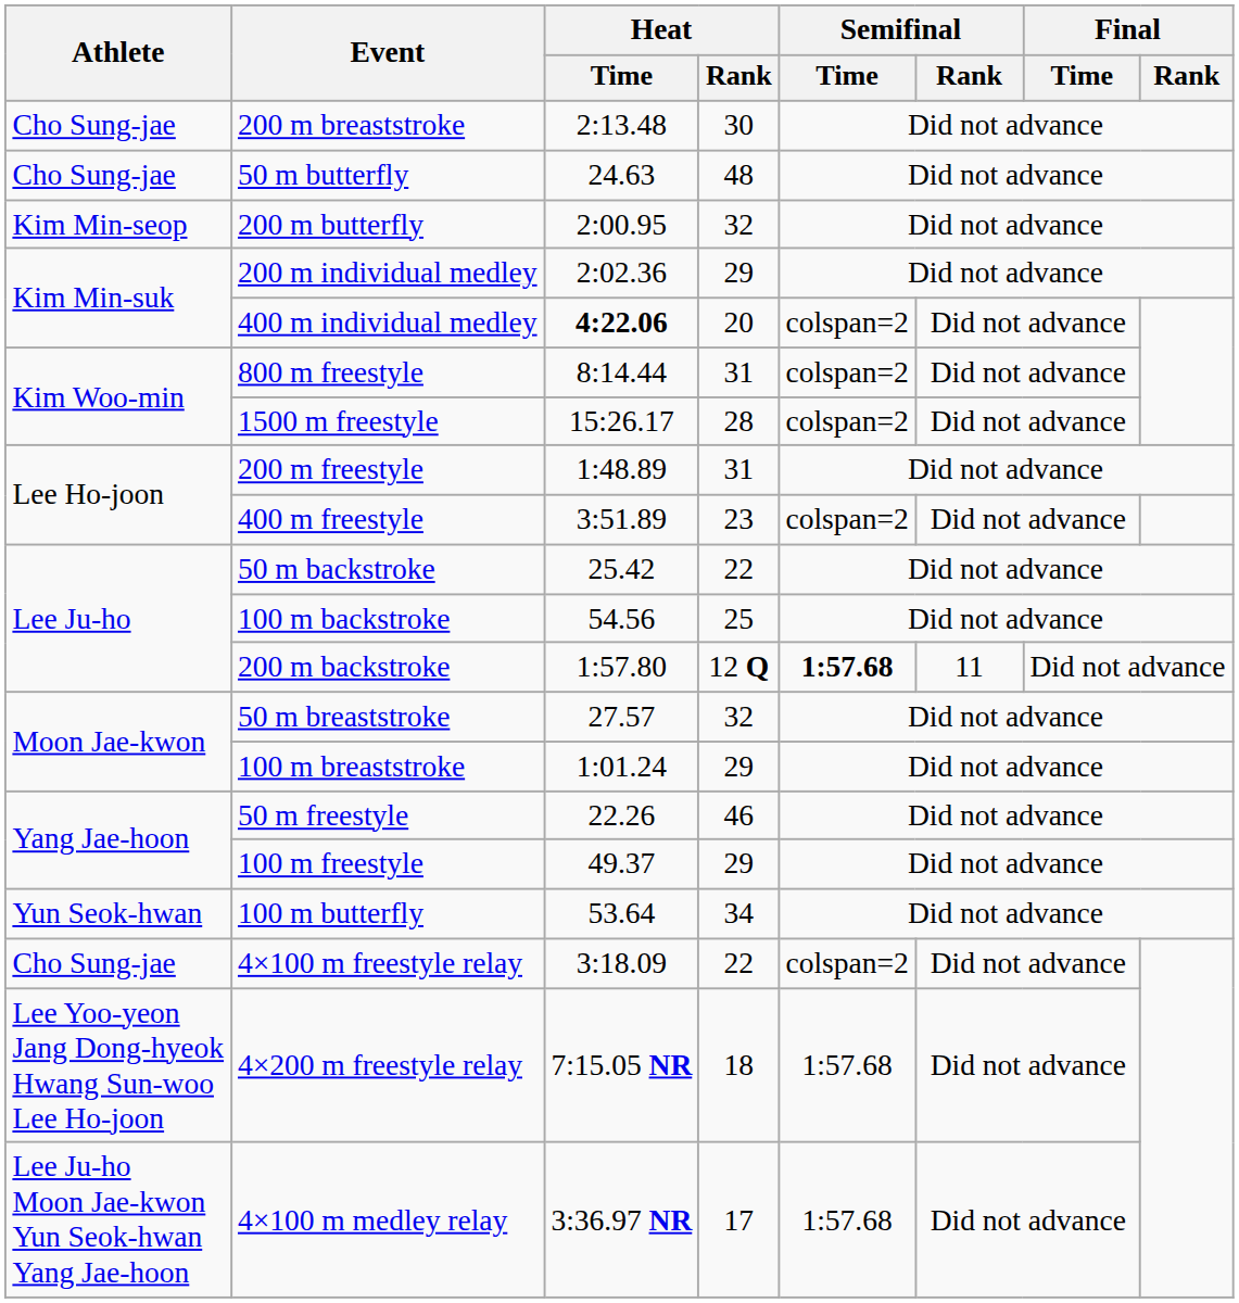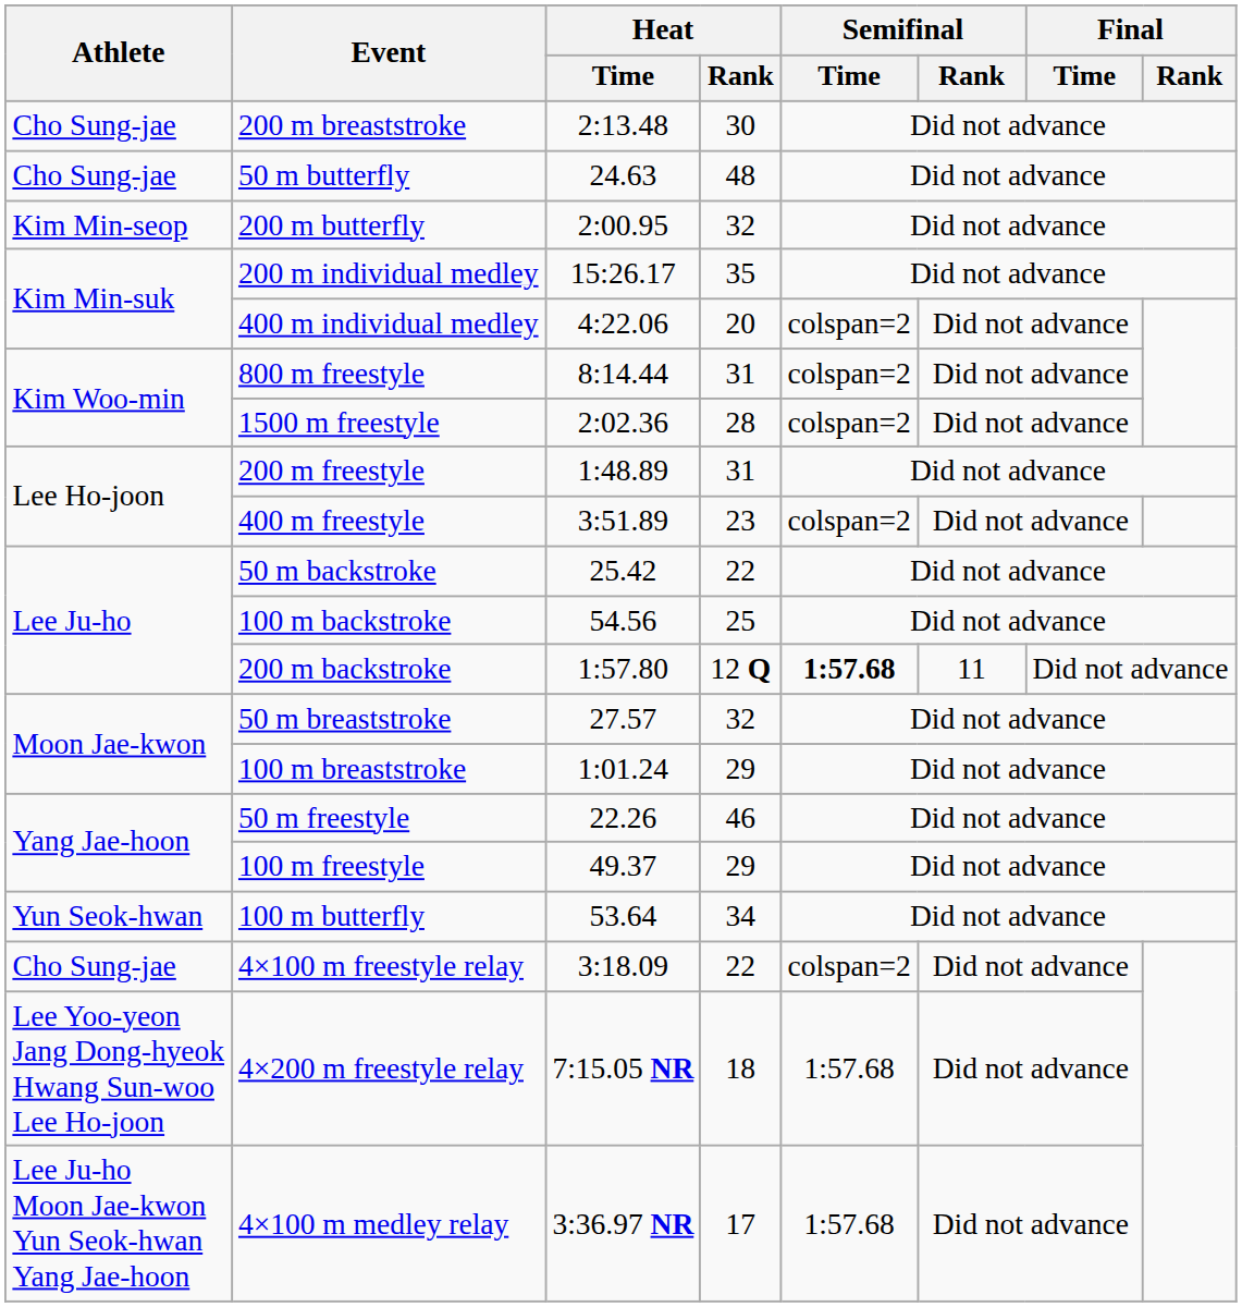200 m individual medley | Heat / Time: 2:02.36 -> 15:26.17
200 m individual medley | Heat / Rank: 29 -> 35
400 m individual medley | Heat / Time: bold -> normal
1500 m freestyle | Heat / Time: 15:26.17 -> 2:02.36
